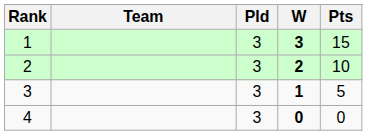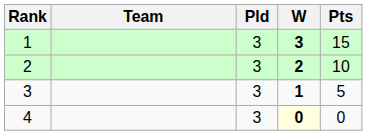4 | W: no background -> lightyellow background
